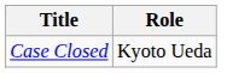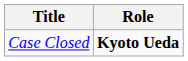Case Closed | Role: normal -> bold
